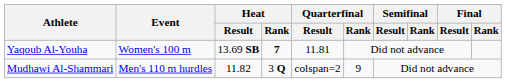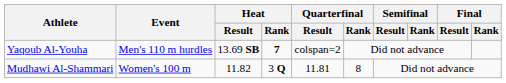Yaqoub Al-Youha | Event: Women's 100 m -> Men's 110 m hurdles
Yaqoub Al-Youha | Quarterfinal / Result: 11.81 -> colspan=2
Mudhawi Al-Shammari | Event: Men's 110 m hurdles -> Women's 100 m
Mudhawi Al-Shammari | Quarterfinal / Result: colspan=2 -> 11.81
Mudhawi Al-Shammari | Quarterfinal / Rank: 9 -> 8
